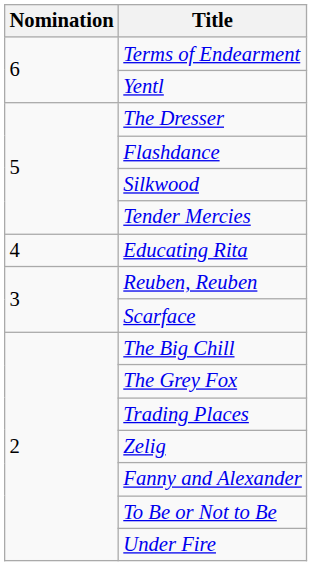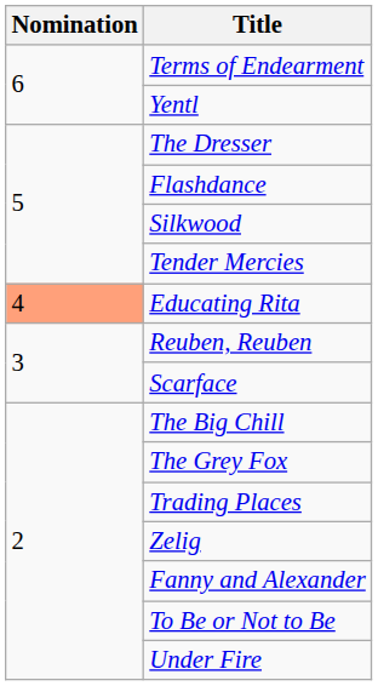Educating Rita | Nomination: no background -> lightsalmon background
